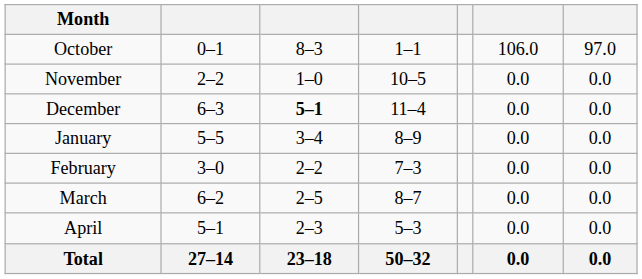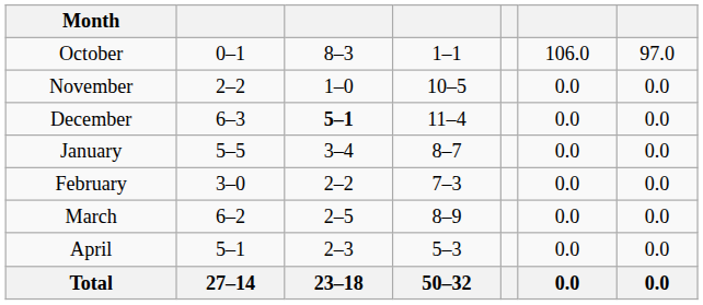January | column 4: 8–9 -> 8–7
March | column 4: 8–7 -> 8–9
